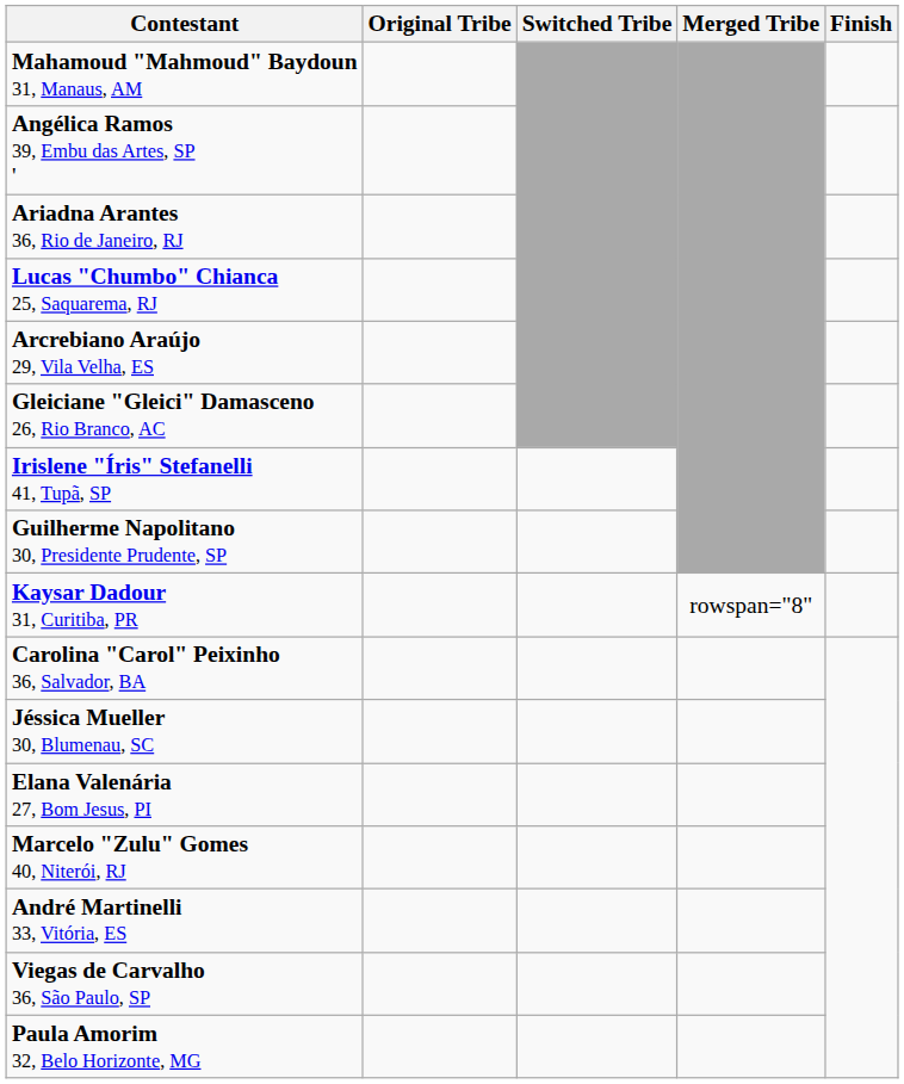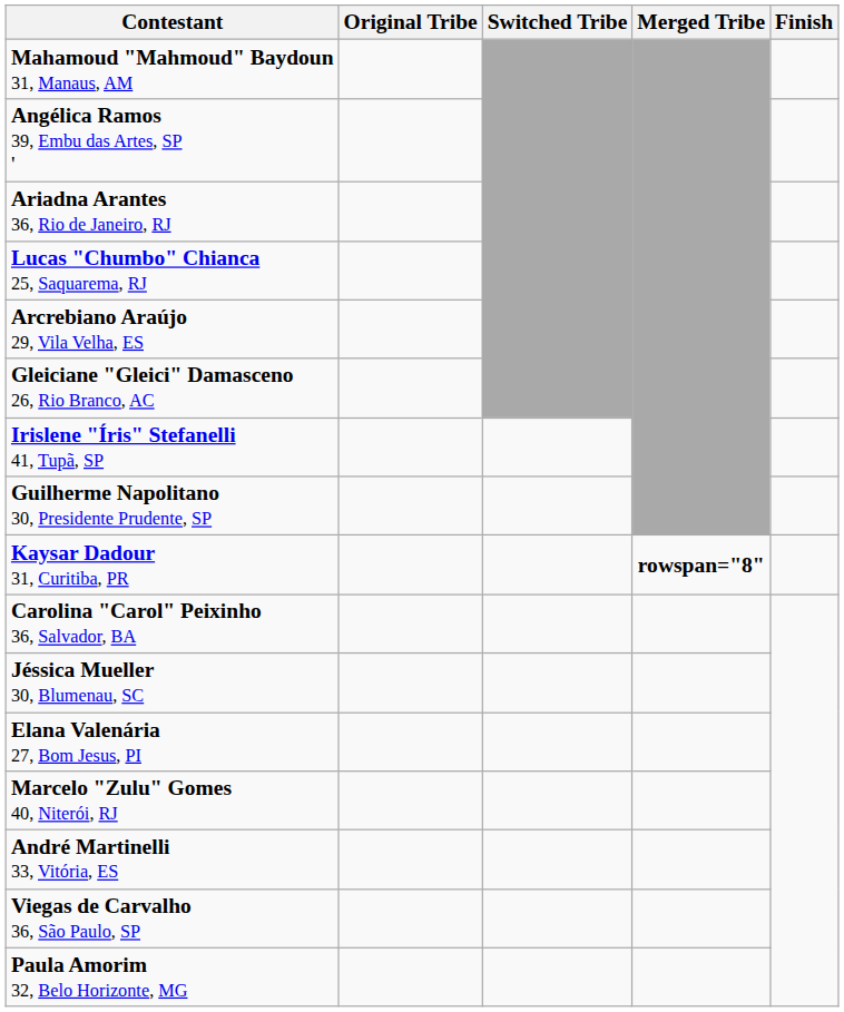Kaysar Dadour 31, Curitiba, PR | Merged Tribe: normal -> bold
